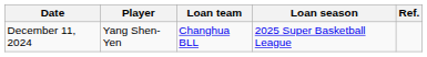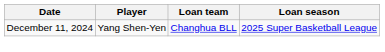- column: Ref.
